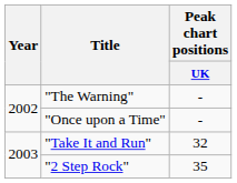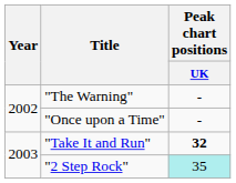"Take It and Run" | Peak chart positions / UK: normal -> bold
"2 Step Rock" | Peak chart positions / UK: no background -> paleturquoise background
